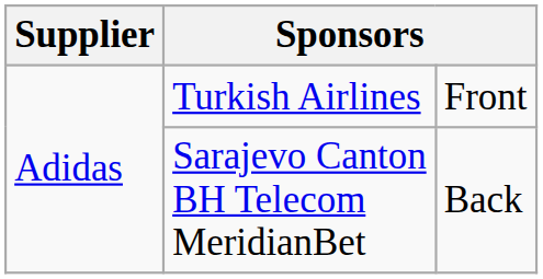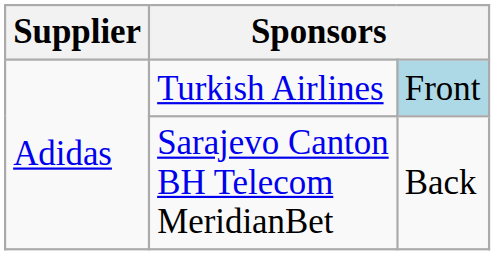Turkish Airlines | column 3: no background -> lightblue background
